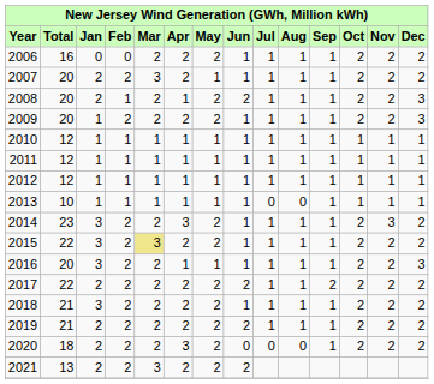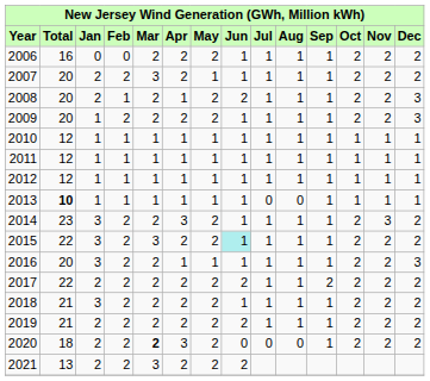2013 | Total: normal -> bold
2015 | Mar: khaki background -> no background
2015 | Jun: no background -> paleturquoise background
2020 | Mar: normal -> bold
